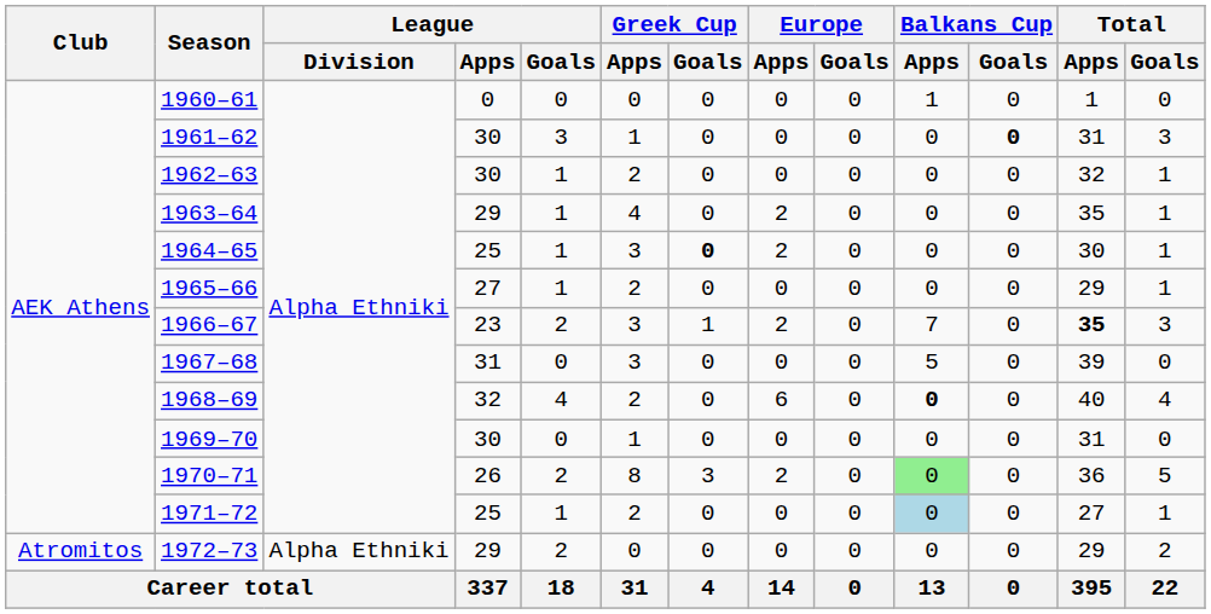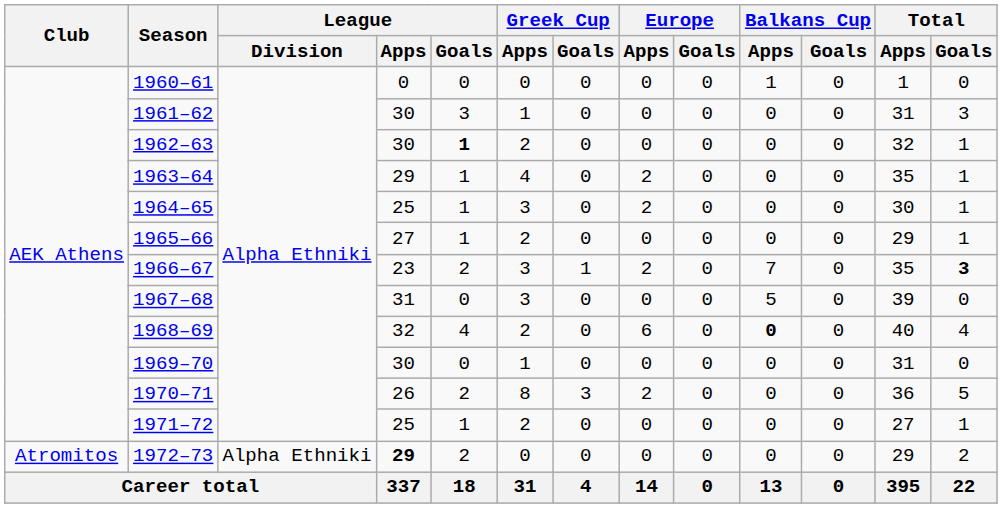1961–62 | Balkans Cup / Goals: bold -> normal
1962–63 | League / Goals: normal -> bold
1964–65 | Greek Cup / Goals: bold -> normal
1966–67 | Total / Apps: bold -> normal
1966–67 | Total / Goals: normal -> bold
1970–71 | Balkans Cup / Apps: lightgreen background -> no background
1971–72 | Balkans Cup / Apps: lightblue background -> no background
1972–73 | League / Apps: normal -> bold
